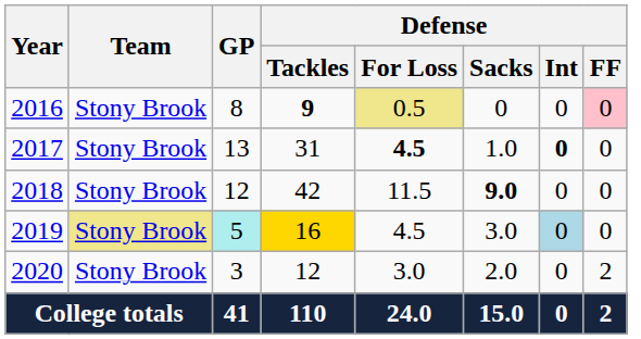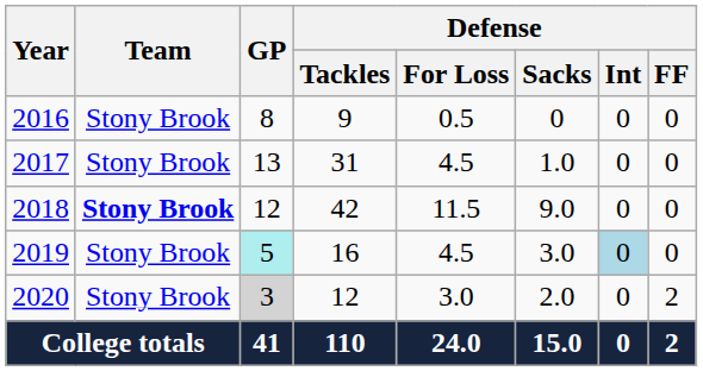2016 | Defense / Tackles: bold -> normal
2016 | Defense / For Loss: khaki background -> no background
2016 | Defense / FF: pink background -> no background
2017 | Defense / For Loss: bold -> normal
2017 | Defense / Int: bold -> normal
2018 | Team: normal -> bold
2018 | Defense / Sacks: bold -> normal
2019 | Team: khaki background -> no background
2019 | Defense / Tackles: gold background -> no background
2020 | GP: no background -> lightgrey background
